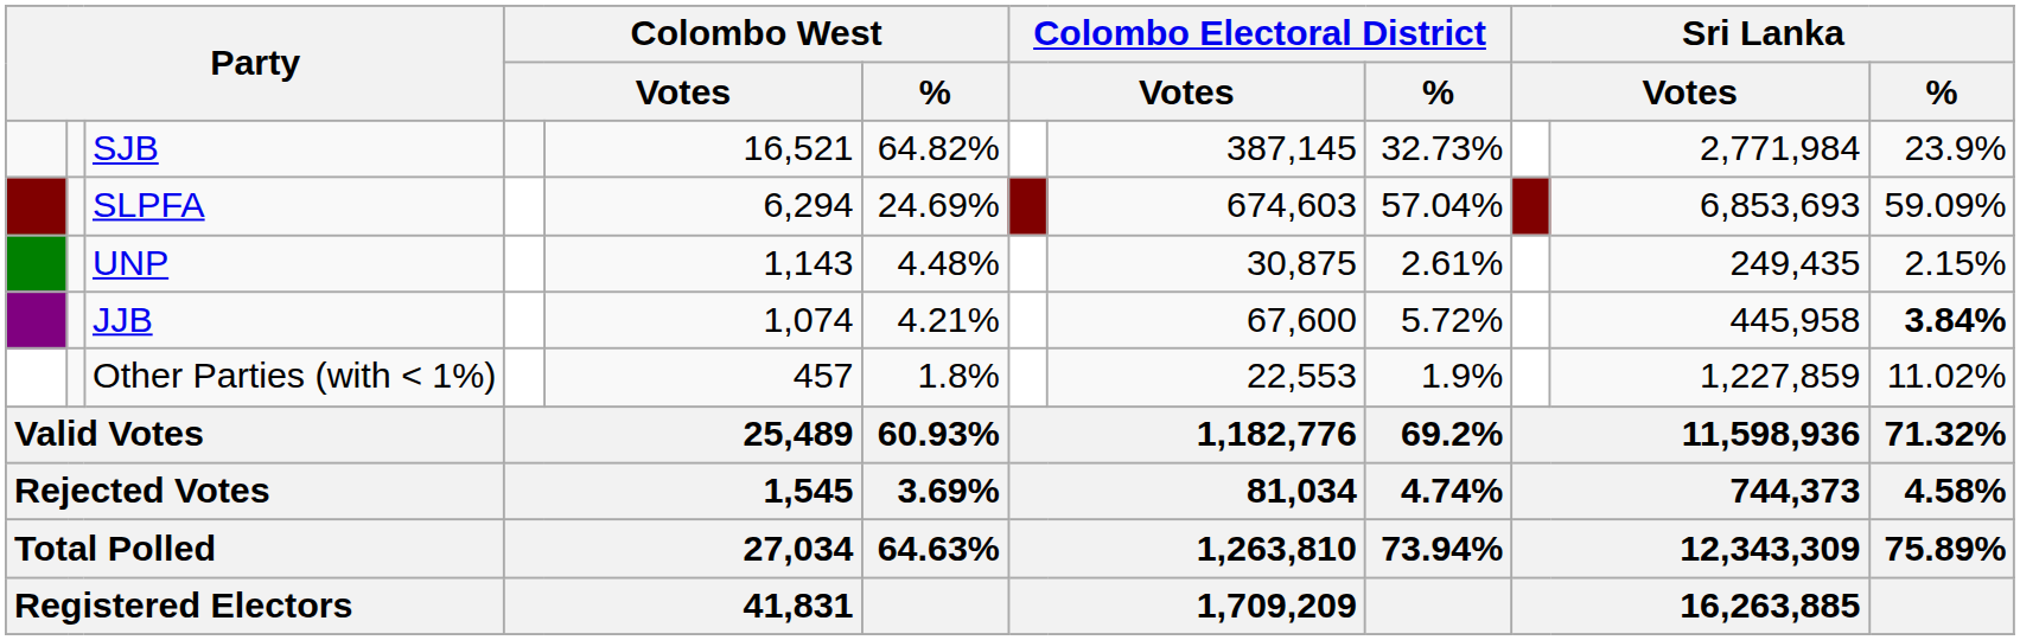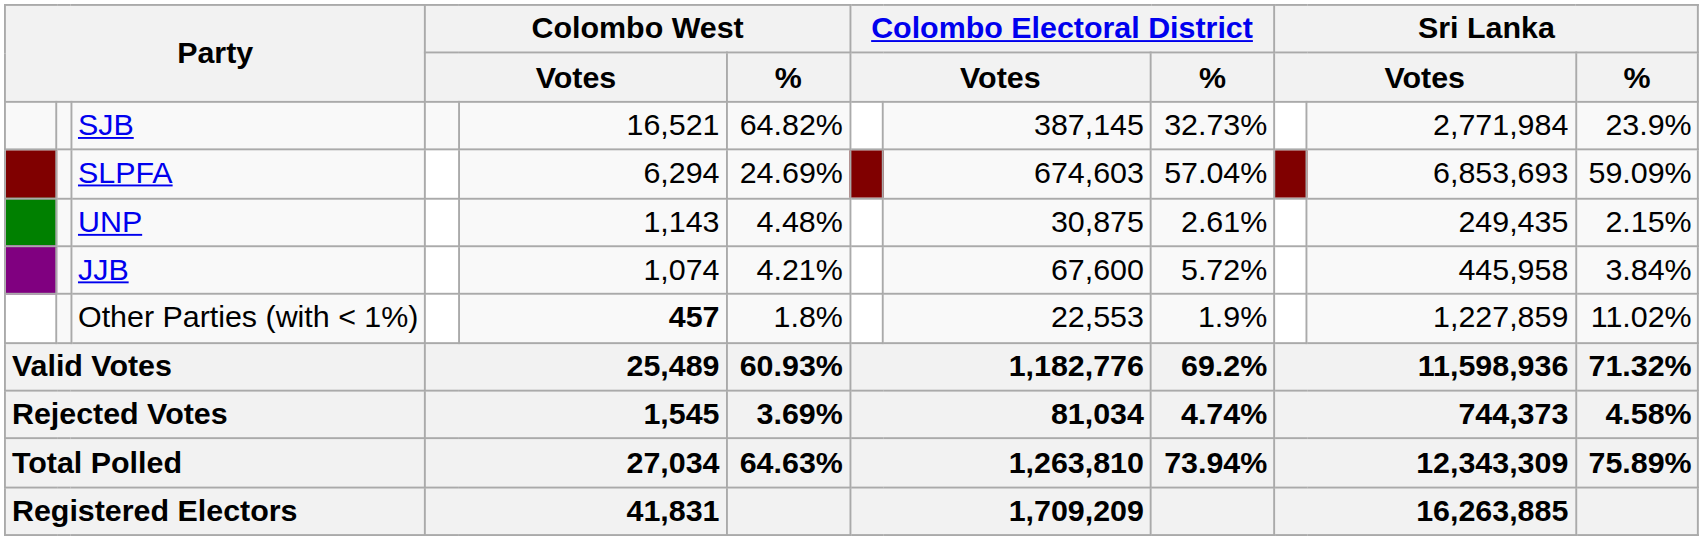JJB | Sri Lanka / %: bold -> normal
Other Parties (with < 1%) | column 5: normal -> bold
